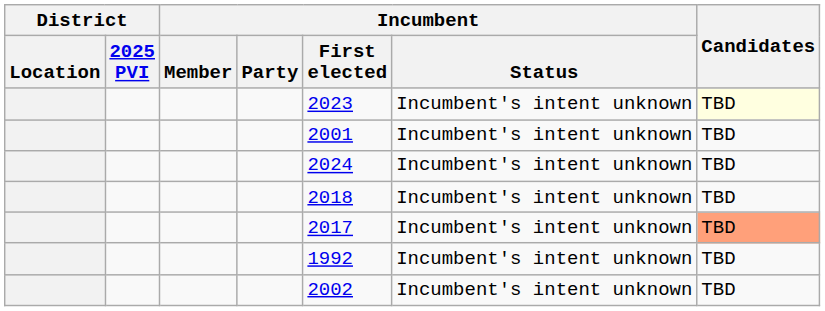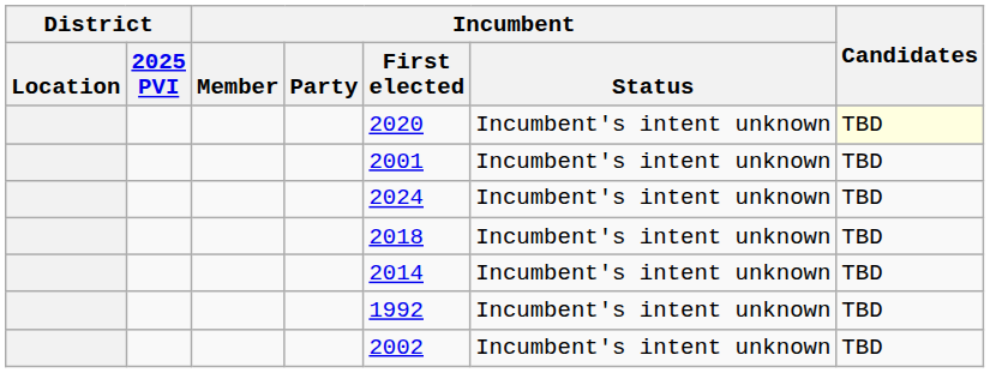row 3 | Incumbent / First elected: 2023 -> 2020
row 7 | Incumbent / First elected: 2017 -> 2014
row 7 | Candidates: lightsalmon background -> no background
